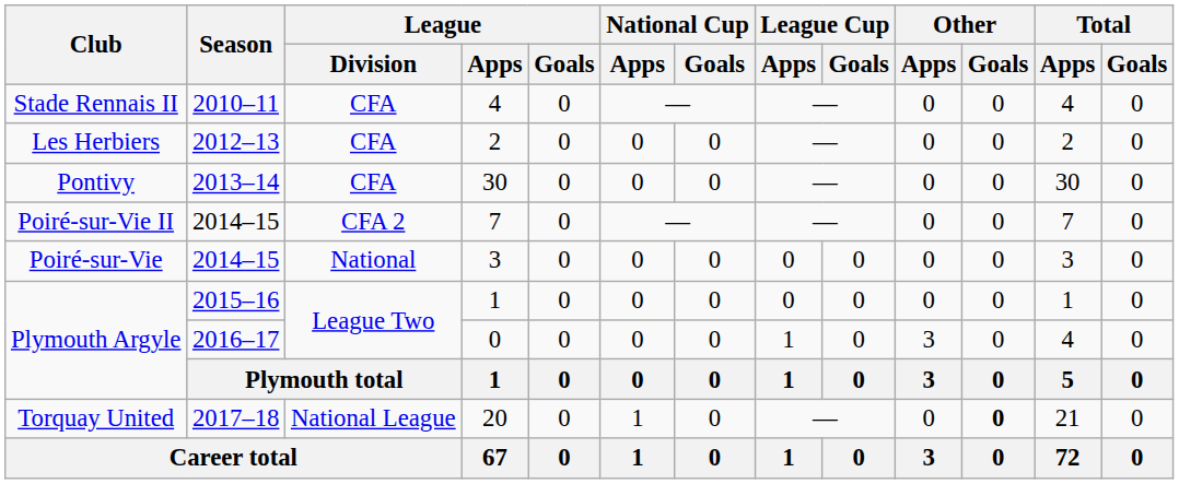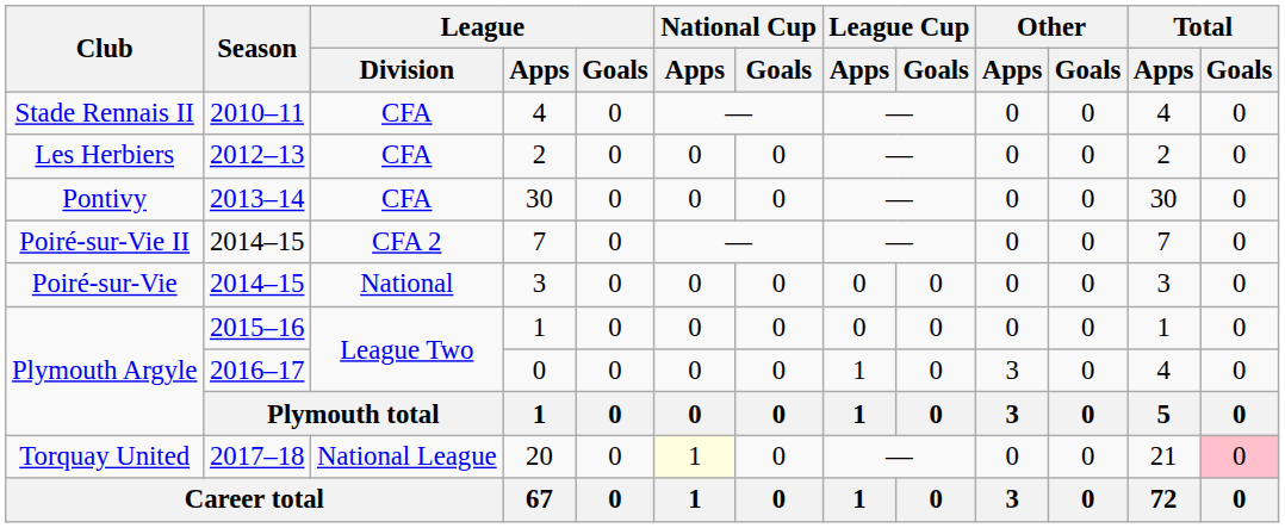20 | National Cup / Apps: no background -> lightyellow background
20 | Other / Goals: bold -> normal
20 | Total / Goals: no background -> pink background
